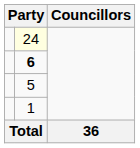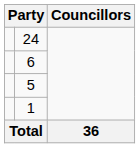24 | column 2: lightyellow background -> no background
6 | column 2: bold -> normal
